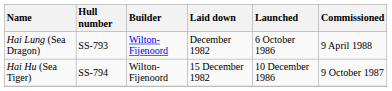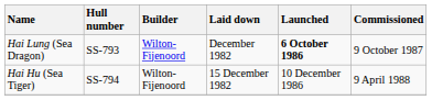Hai Lung (Sea Dragon) | Launched: normal -> bold
Hai Lung (Sea Dragon) | Commissioned: 9 April 1988 -> 9 October 1987
Hai Hu (Sea Tiger) | Commissioned: 9 October 1987 -> 9 April 1988
